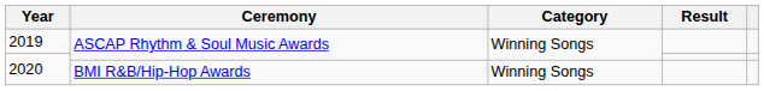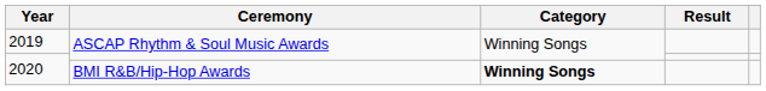2020 / BMI R&B/Hip-Hop Awards | Category: normal -> bold
